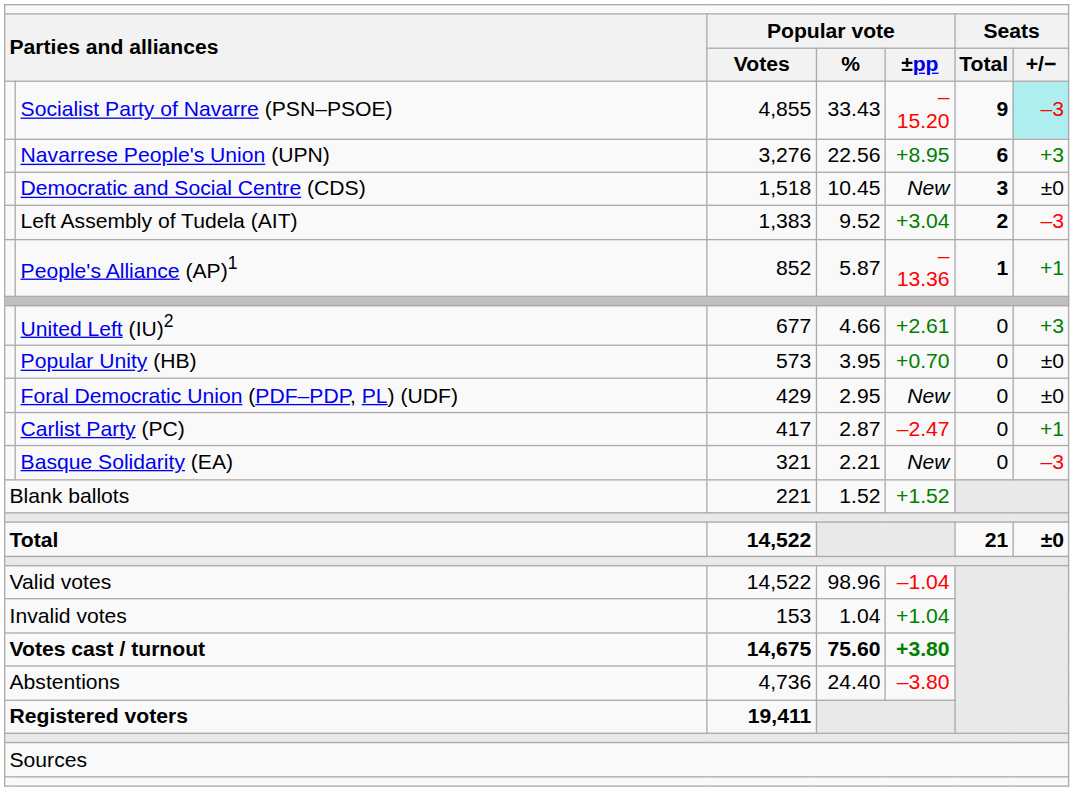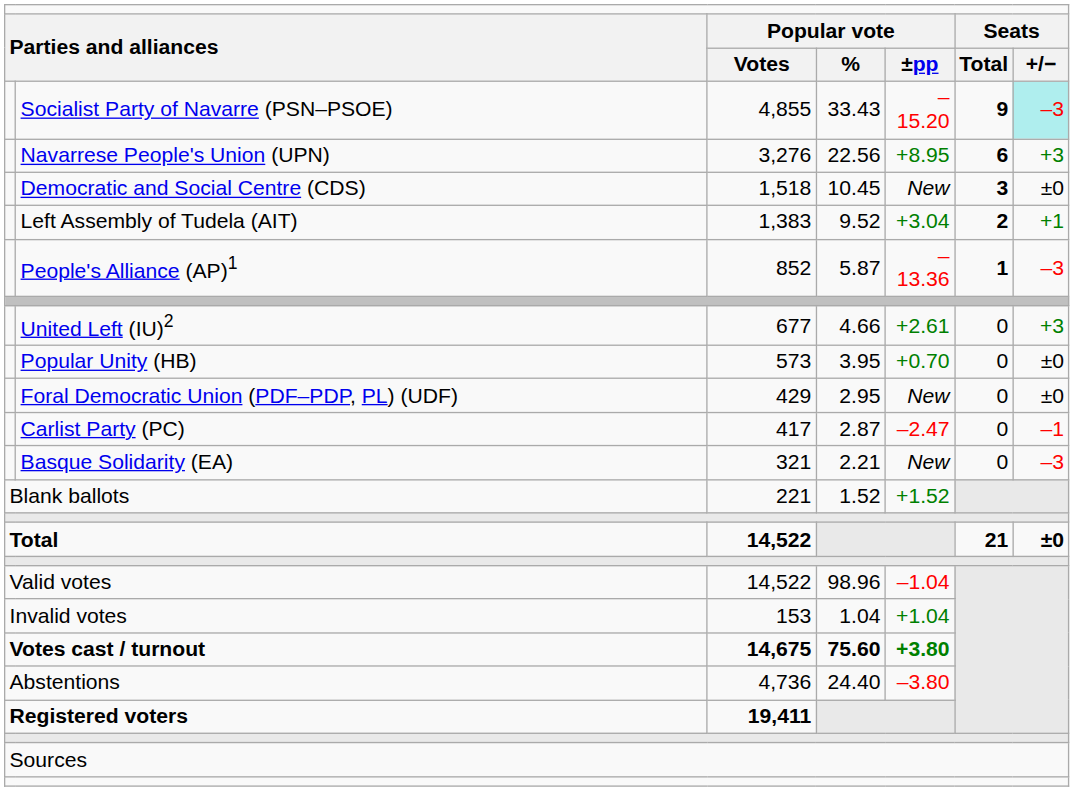Left Assembly of Tudela (AIT) | column 7: –3 -> +1
People's Alliance (AP)1 | column 7: +1 -> –3
Carlist Party (PC) | column 7: +1 -> –1
